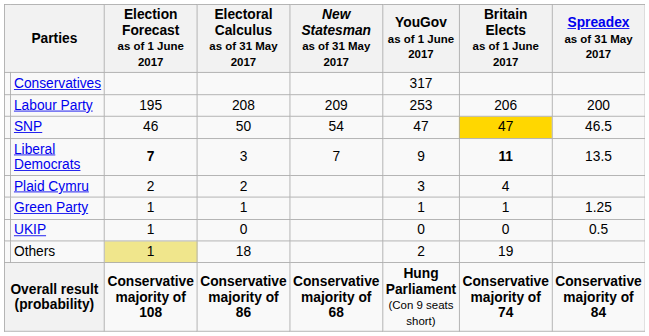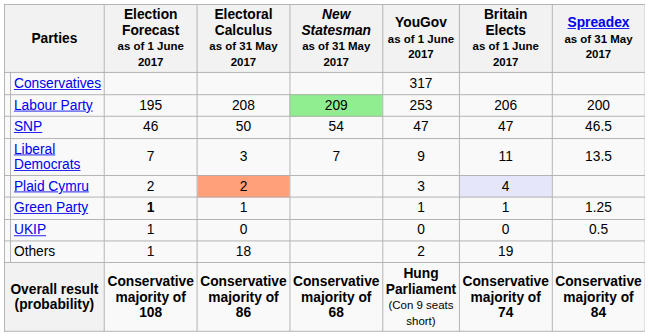Labour Party | New Statesman as of 31 May 2017: no background -> lightgreen background
SNP | Britain Elects as of 1 June 2017: gold background -> no background
Liberal Democrats | Election Forecast as of 1 June 2017: bold -> normal
Liberal Democrats | Britain Elects as of 1 June 2017: bold -> normal
Plaid Cymru | Electoral Calculus as of 31 May 2017: no background -> lightsalmon background
Plaid Cymru | Britain Elects as of 1 June 2017: no background -> lavender background
Green Party | Election Forecast as of 1 June 2017: normal -> bold
Others | Election Forecast as of 1 June 2017: khaki background -> no background
